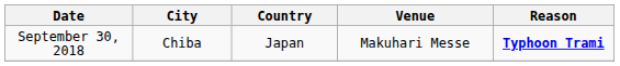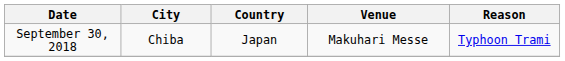September 30, 2018 | Reason: bold -> normal
